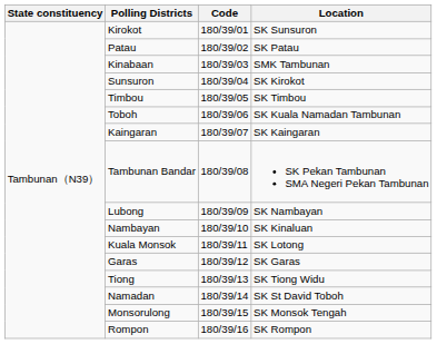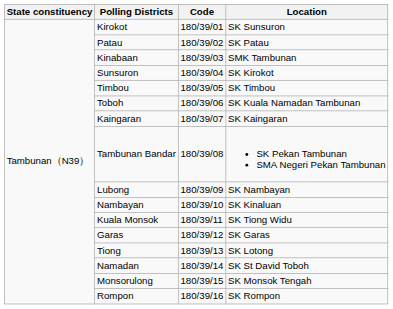Kuala Monsok | Location: SK Lotong -> SK Tiong Widu
Tiong | Location: SK Tiong Widu -> SK Lotong
